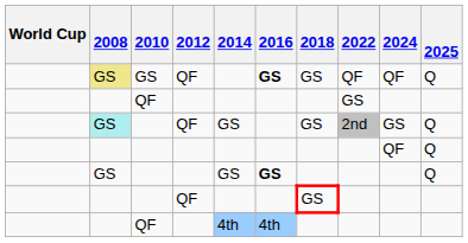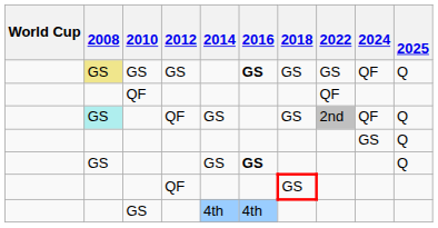row 2 | 2012: QF -> GS
row 2 | 2022: QF -> GS
row 3 | 2022: GS -> QF
row 4 | 2024: GS -> QF
row 5 | 2024: QF -> GS
row 8 | 2010: QF -> GS
